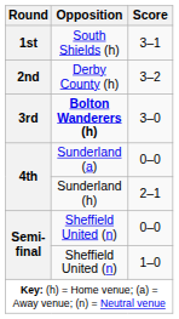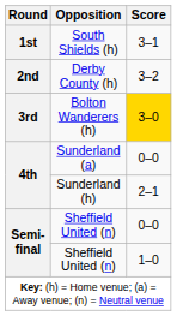Bolton Wanderers (h) | Opposition: bold -> normal
Bolton Wanderers (h) | Score: no background -> gold background
